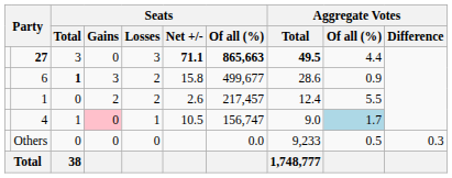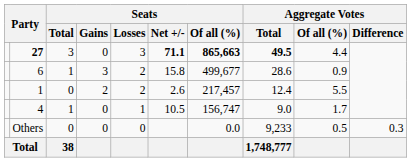6 | Seats / Total: bold -> normal
4 | Seats / Gains: pink background -> no background
4 | Aggregate Votes / Of all (%): lightblue background -> no background
